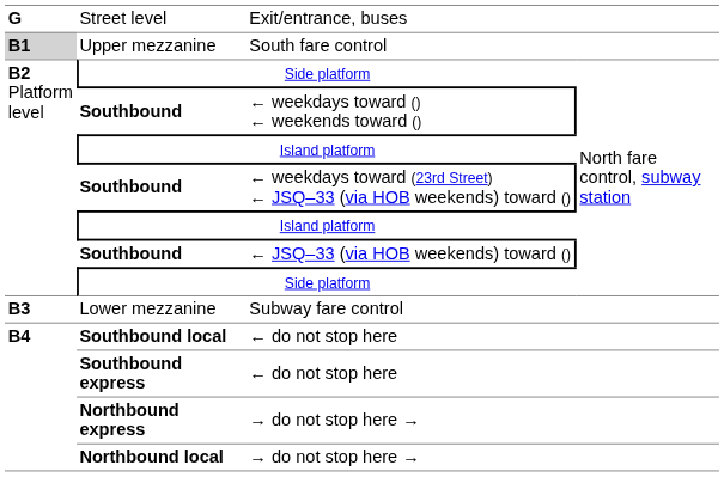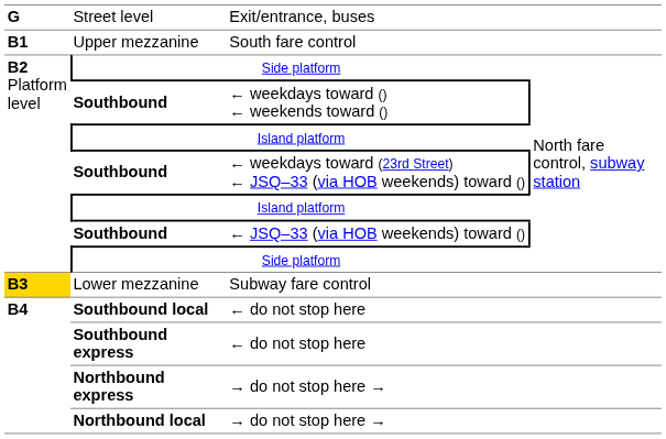Upper mezzanine | column 1: lightgrey background -> no background
Lower mezzanine | column 1: no background -> gold background
